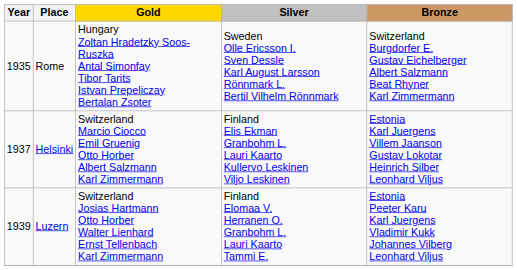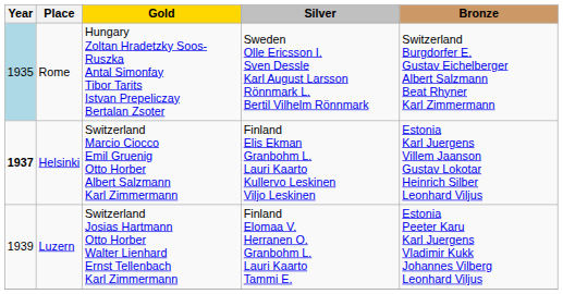Rome | Year: no background -> lightblue background
Helsinki | Year: normal -> bold
